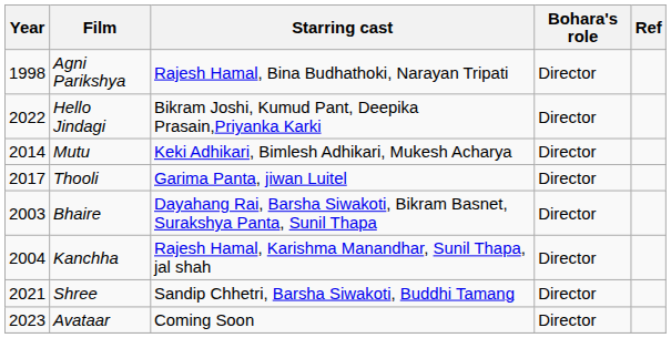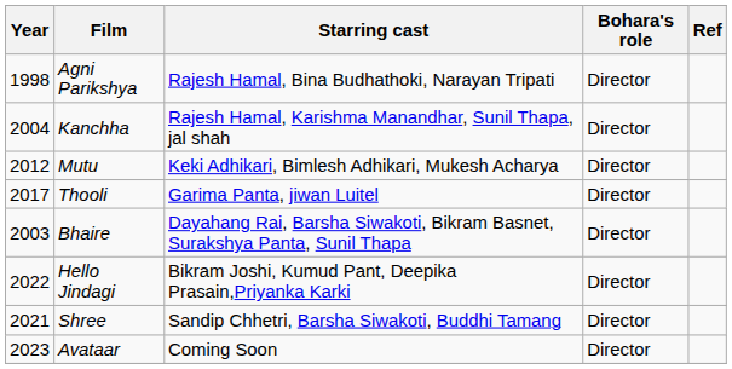rows swapped: Kanchha <-> Hello Jindagi
Mutu | Year: 2014 -> 2012
